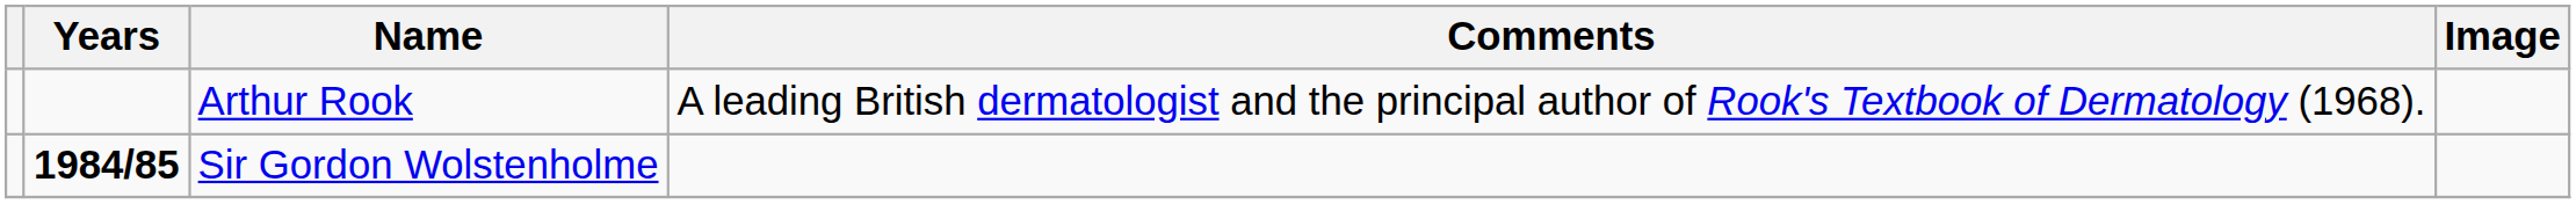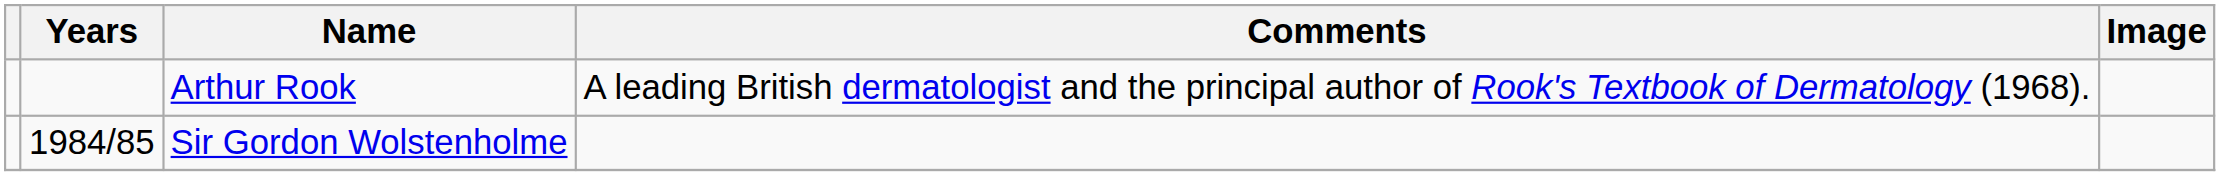Sir Gordon Wolstenholme | Years: bold -> normal
